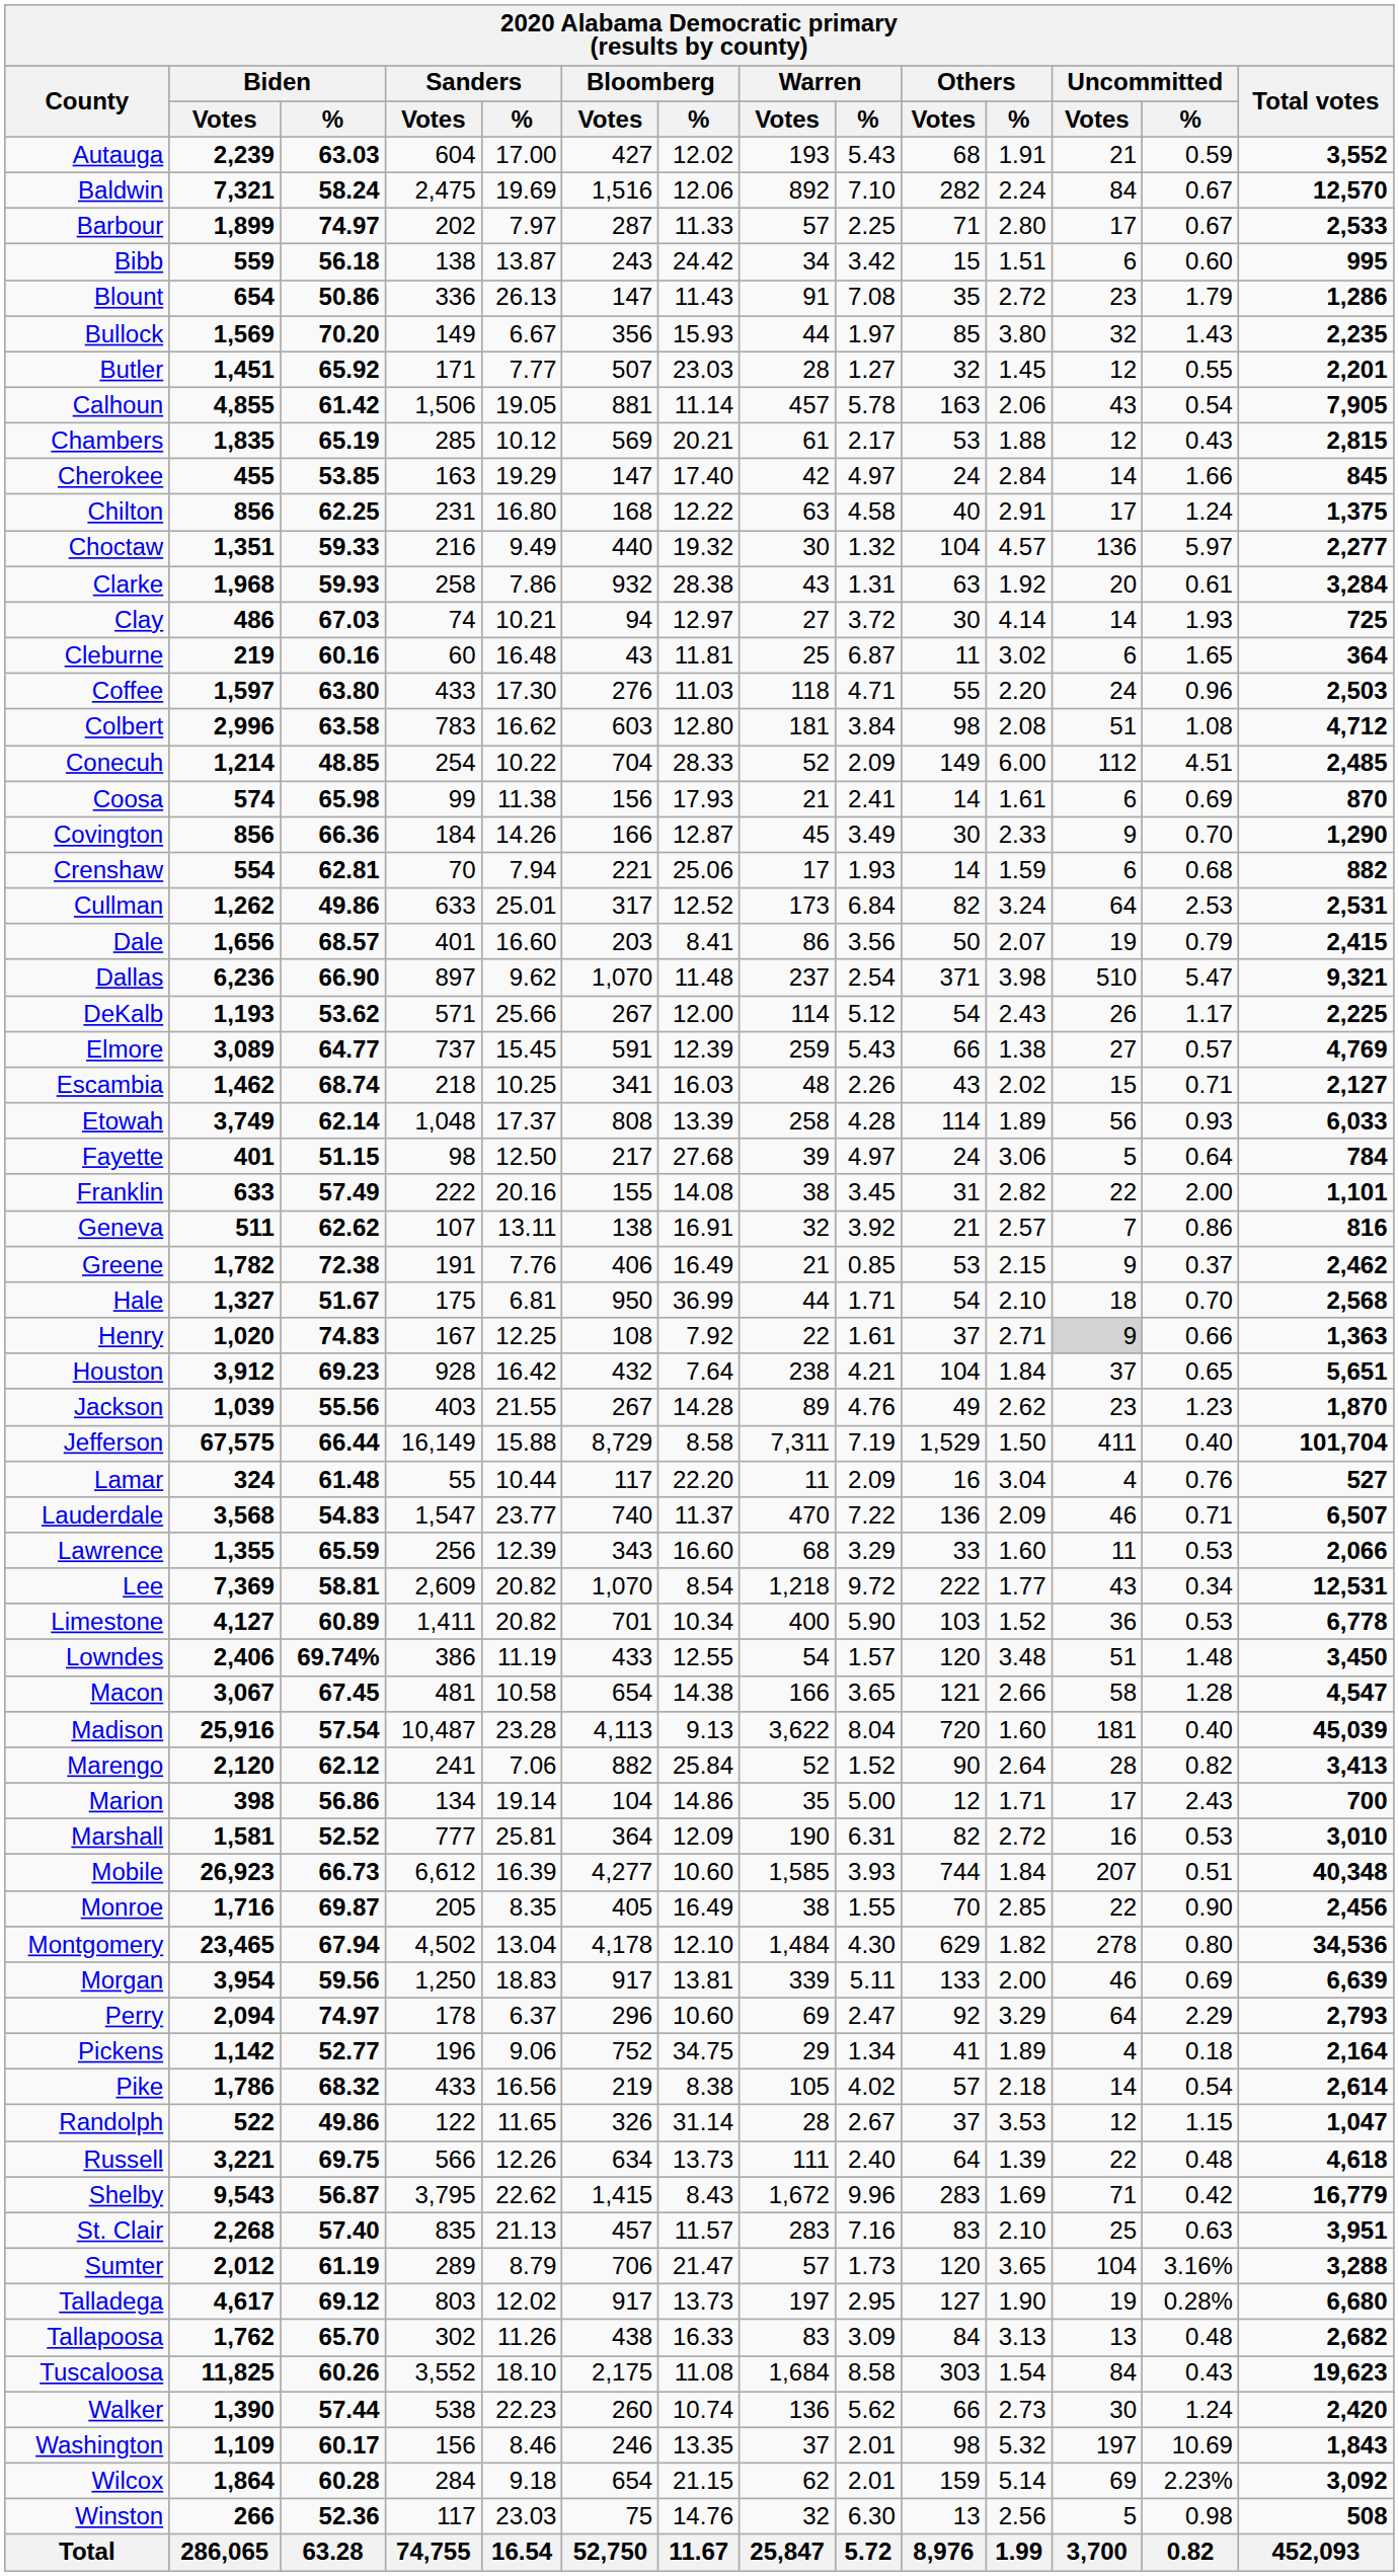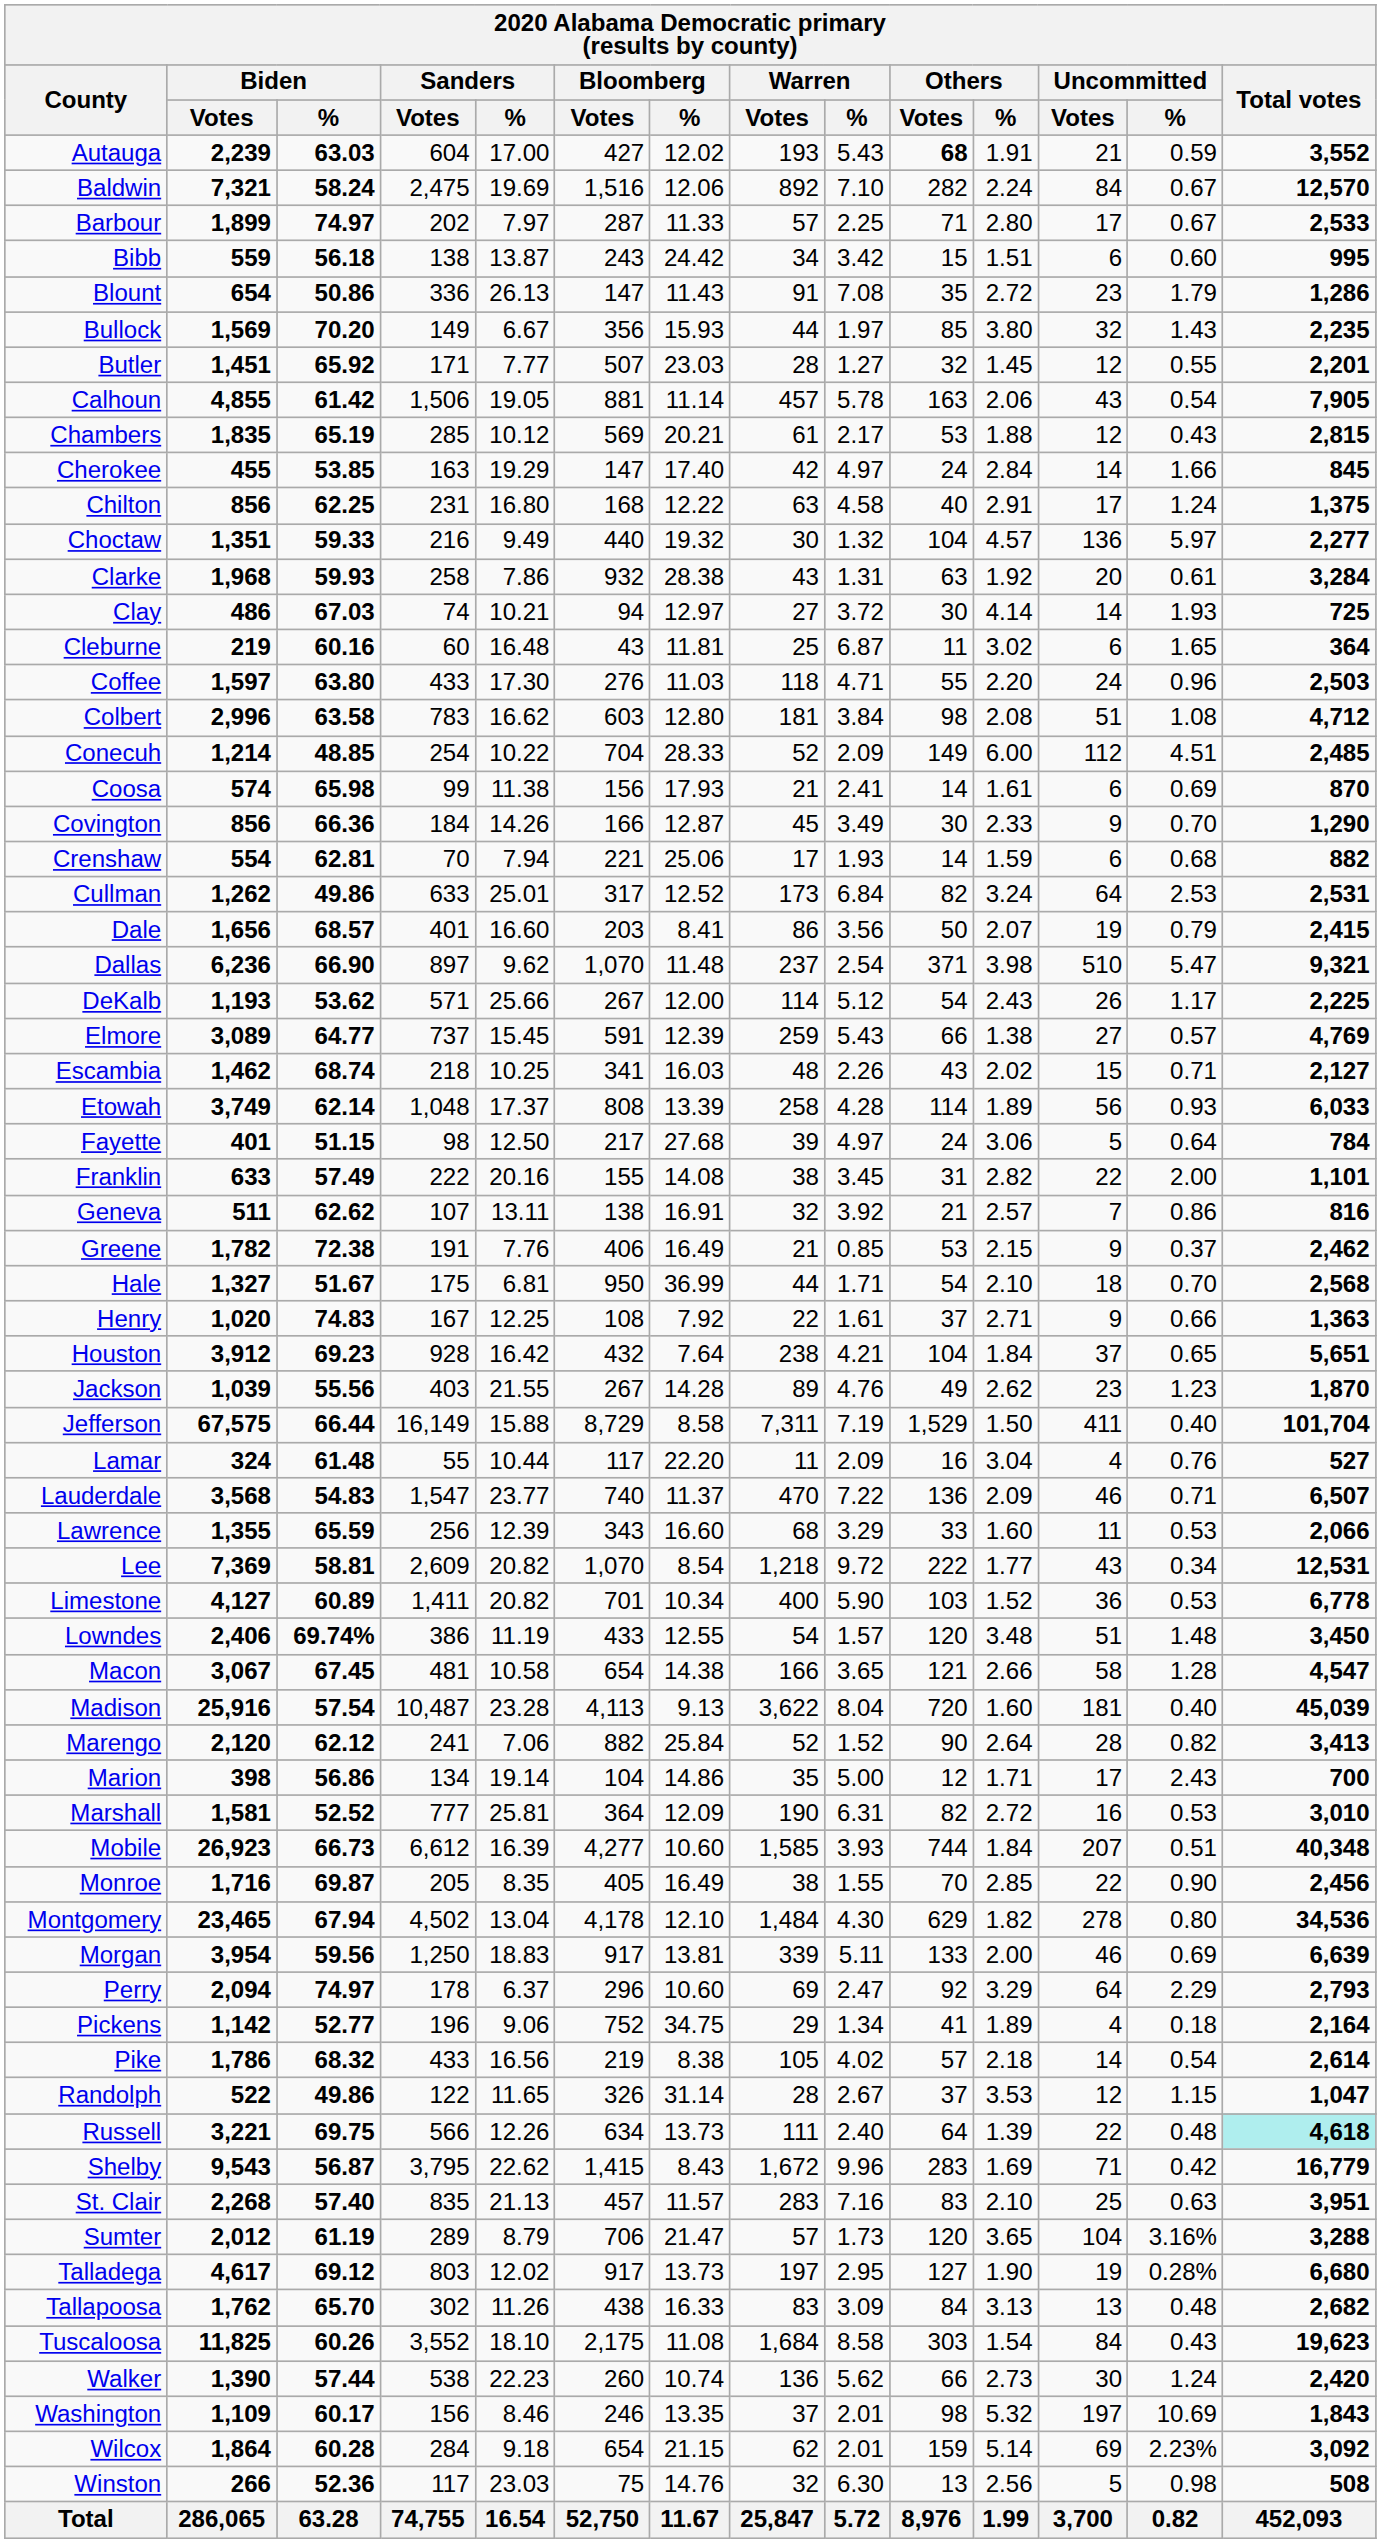Autauga | Others / Votes: normal -> bold
Henry | Uncommitted / Votes: lightgrey background -> no background
Russell | Total votes: no background -> paleturquoise background
